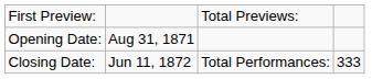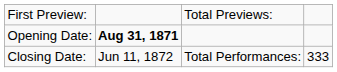Opening Date: | column 2: normal -> bold
